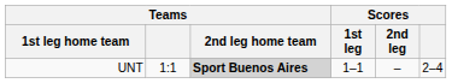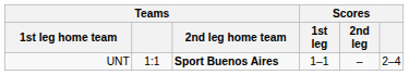UNT | Teams / 2nd leg home team: lightgrey background -> no background
